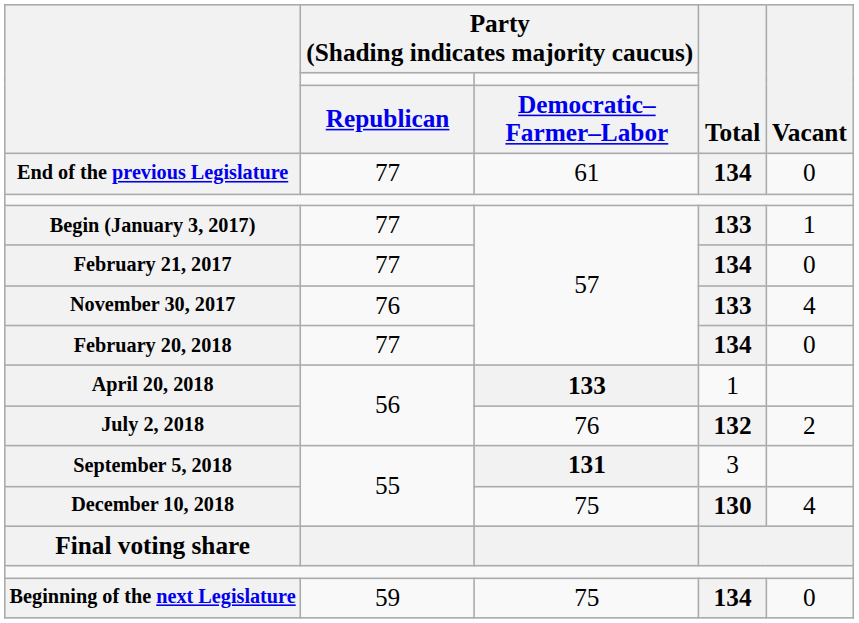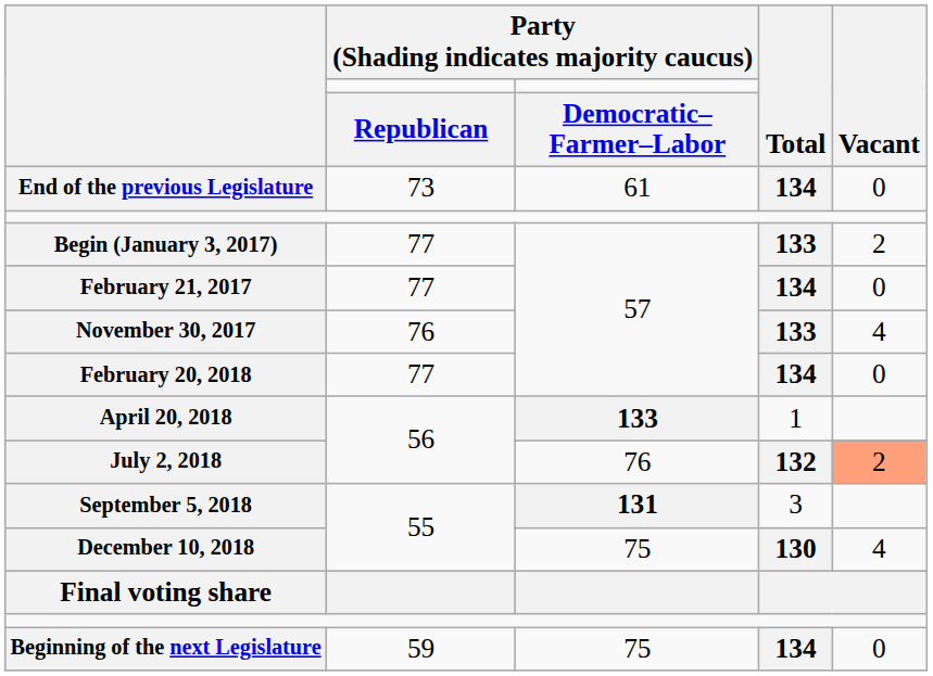End of the previous Legislature | column 2: 77 -> 73
Begin (January 3, 2017) | Vacant: 1 -> 2
July 2, 2018 | Vacant: no background -> lightsalmon background
